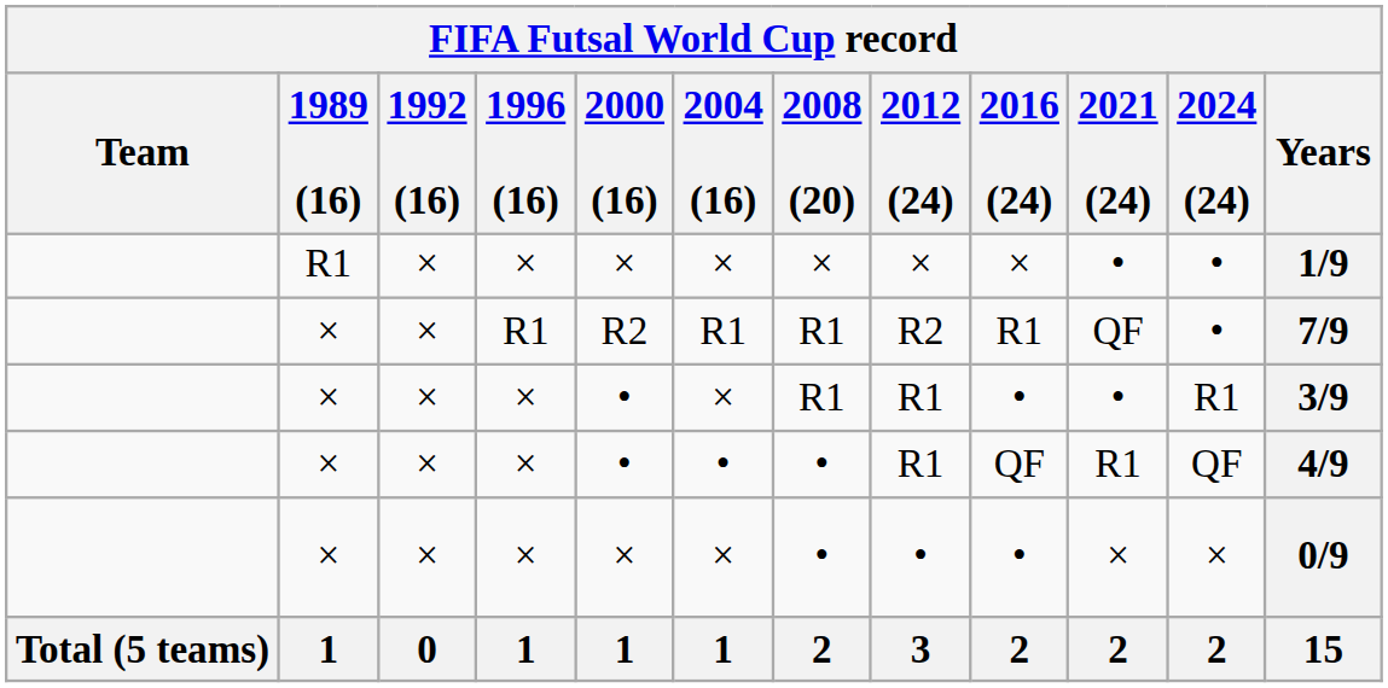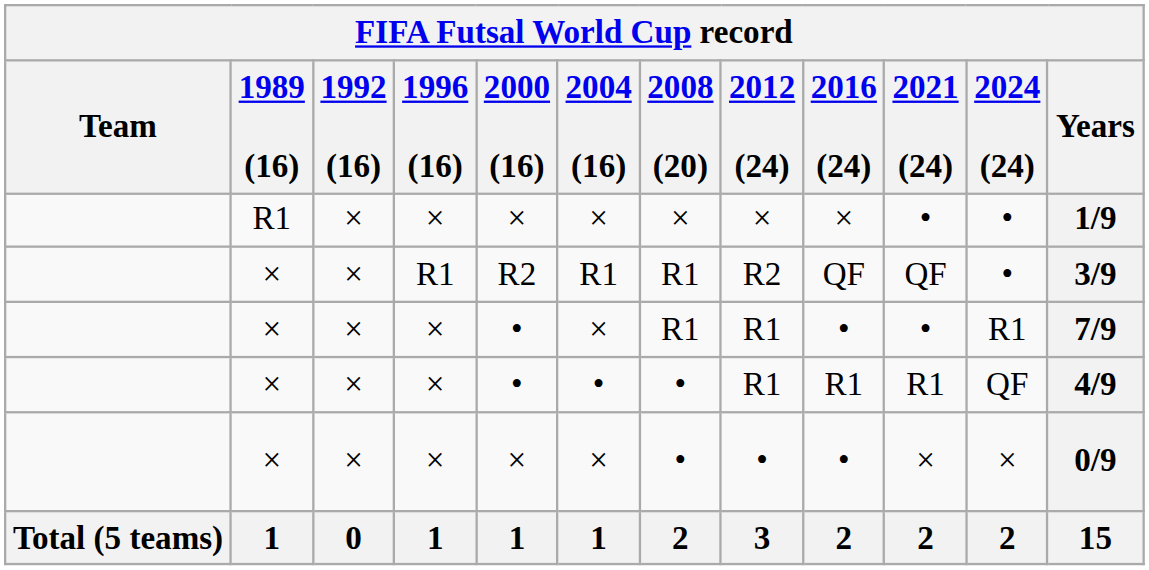row 4 | 2016 (24): R1 -> QF
row 4 | Years: 7/9 -> 3/9
row 5 | Years: 3/9 -> 7/9
row 6 | 2016 (24): QF -> R1
